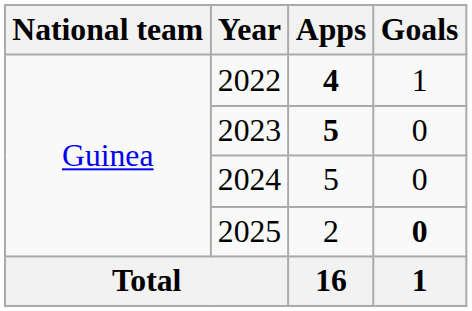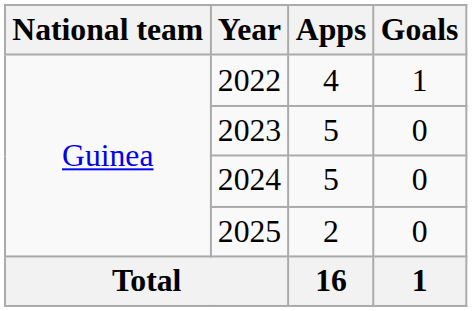2022 | Apps: bold -> normal
2023 | Apps: bold -> normal
2025 | Goals: bold -> normal
